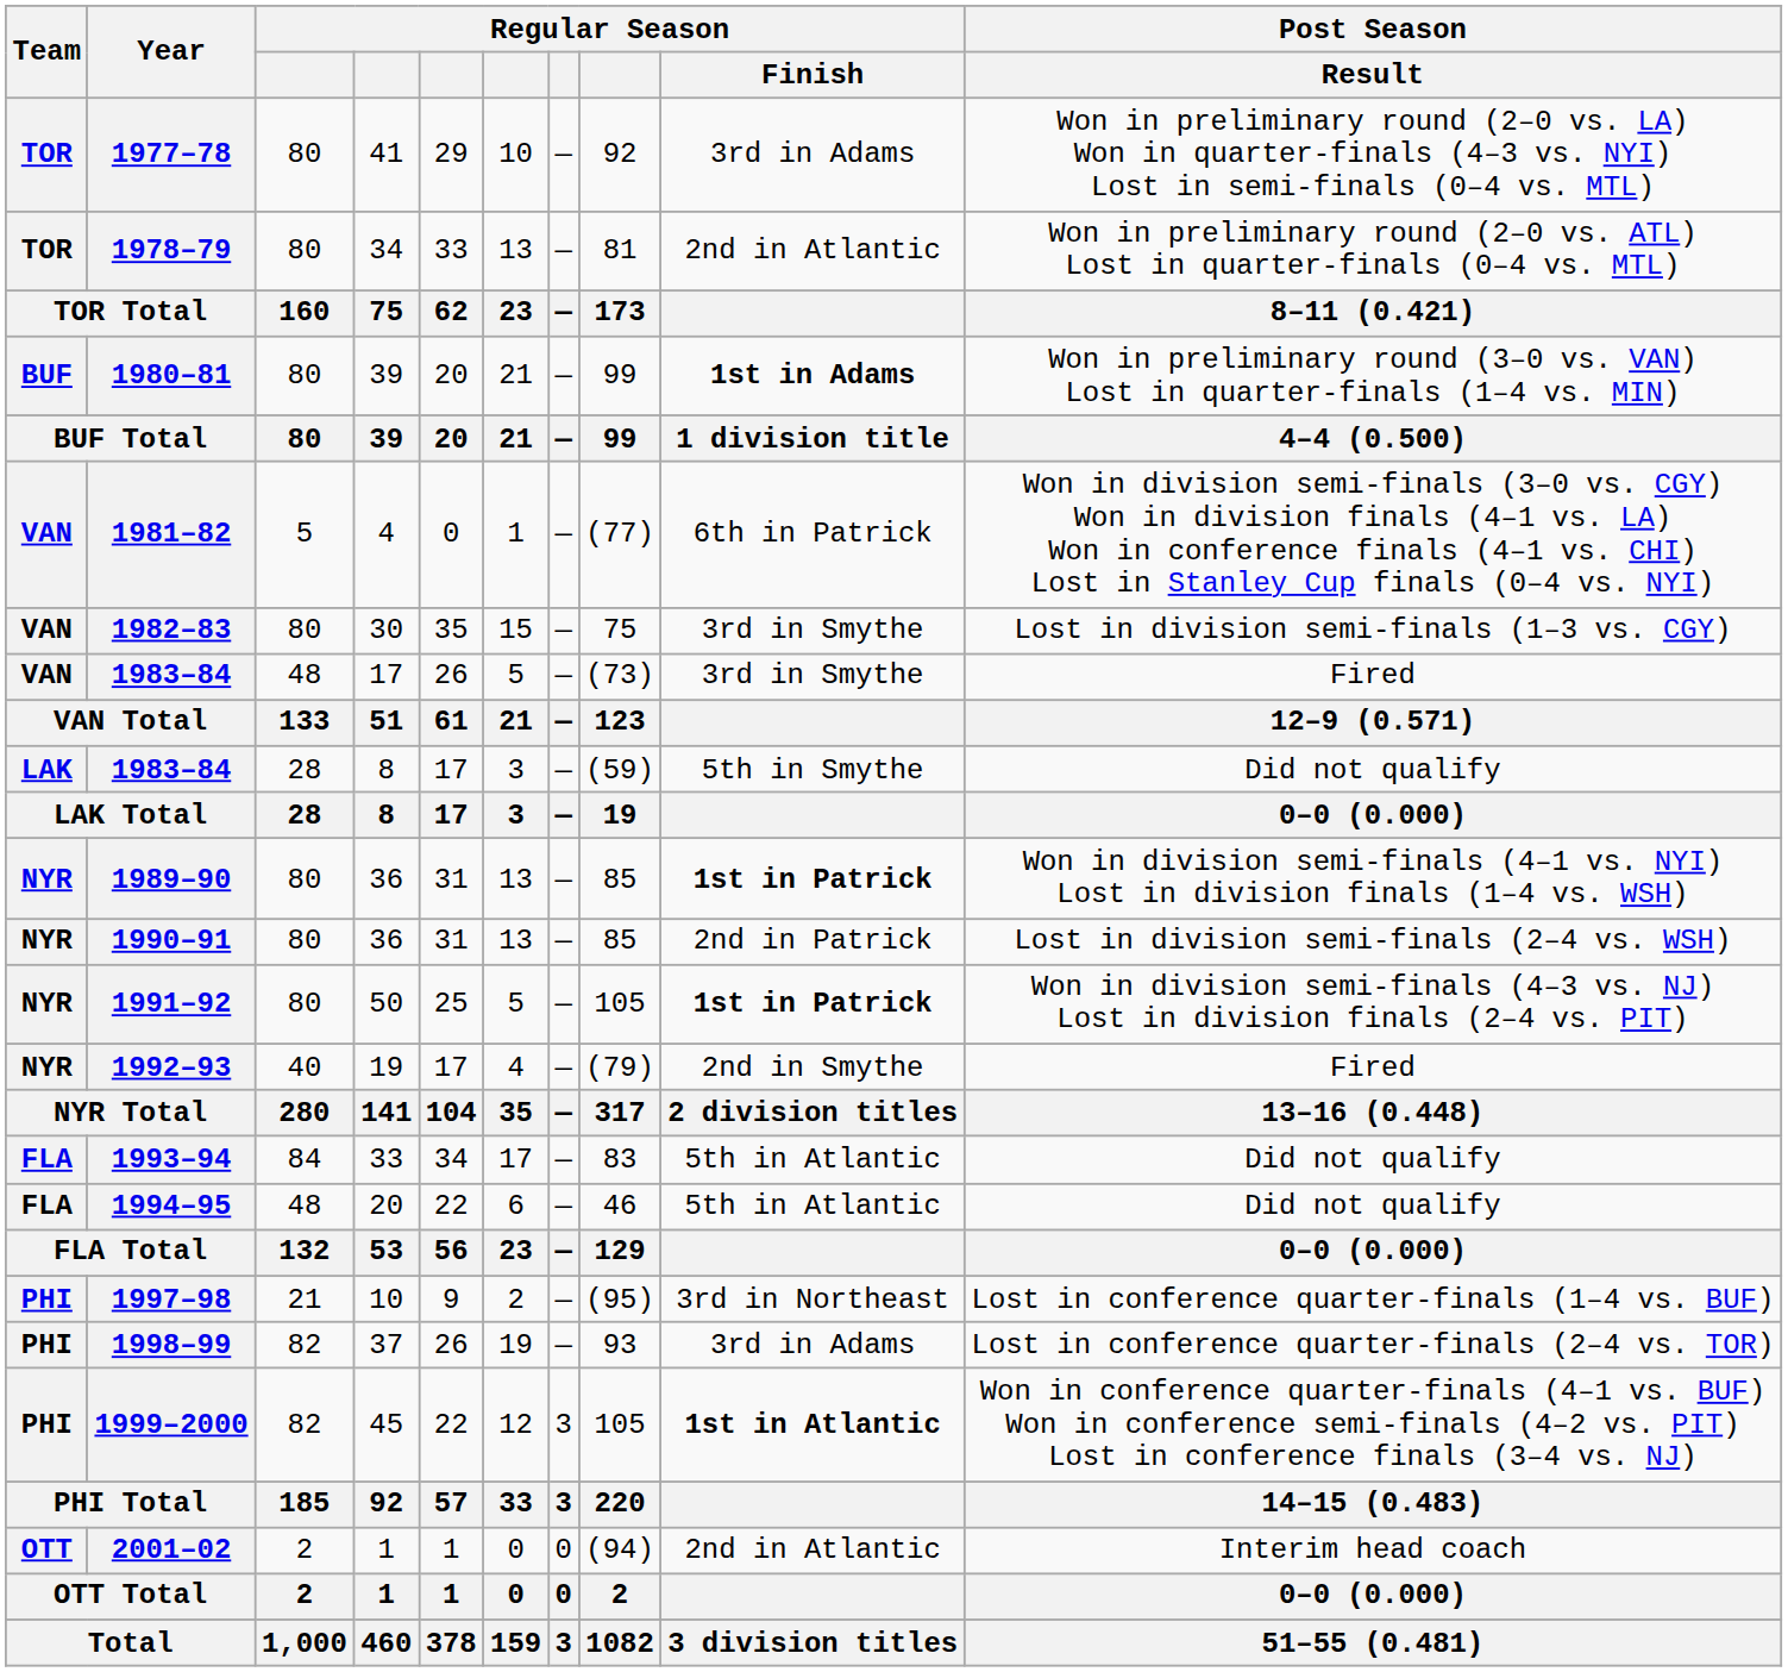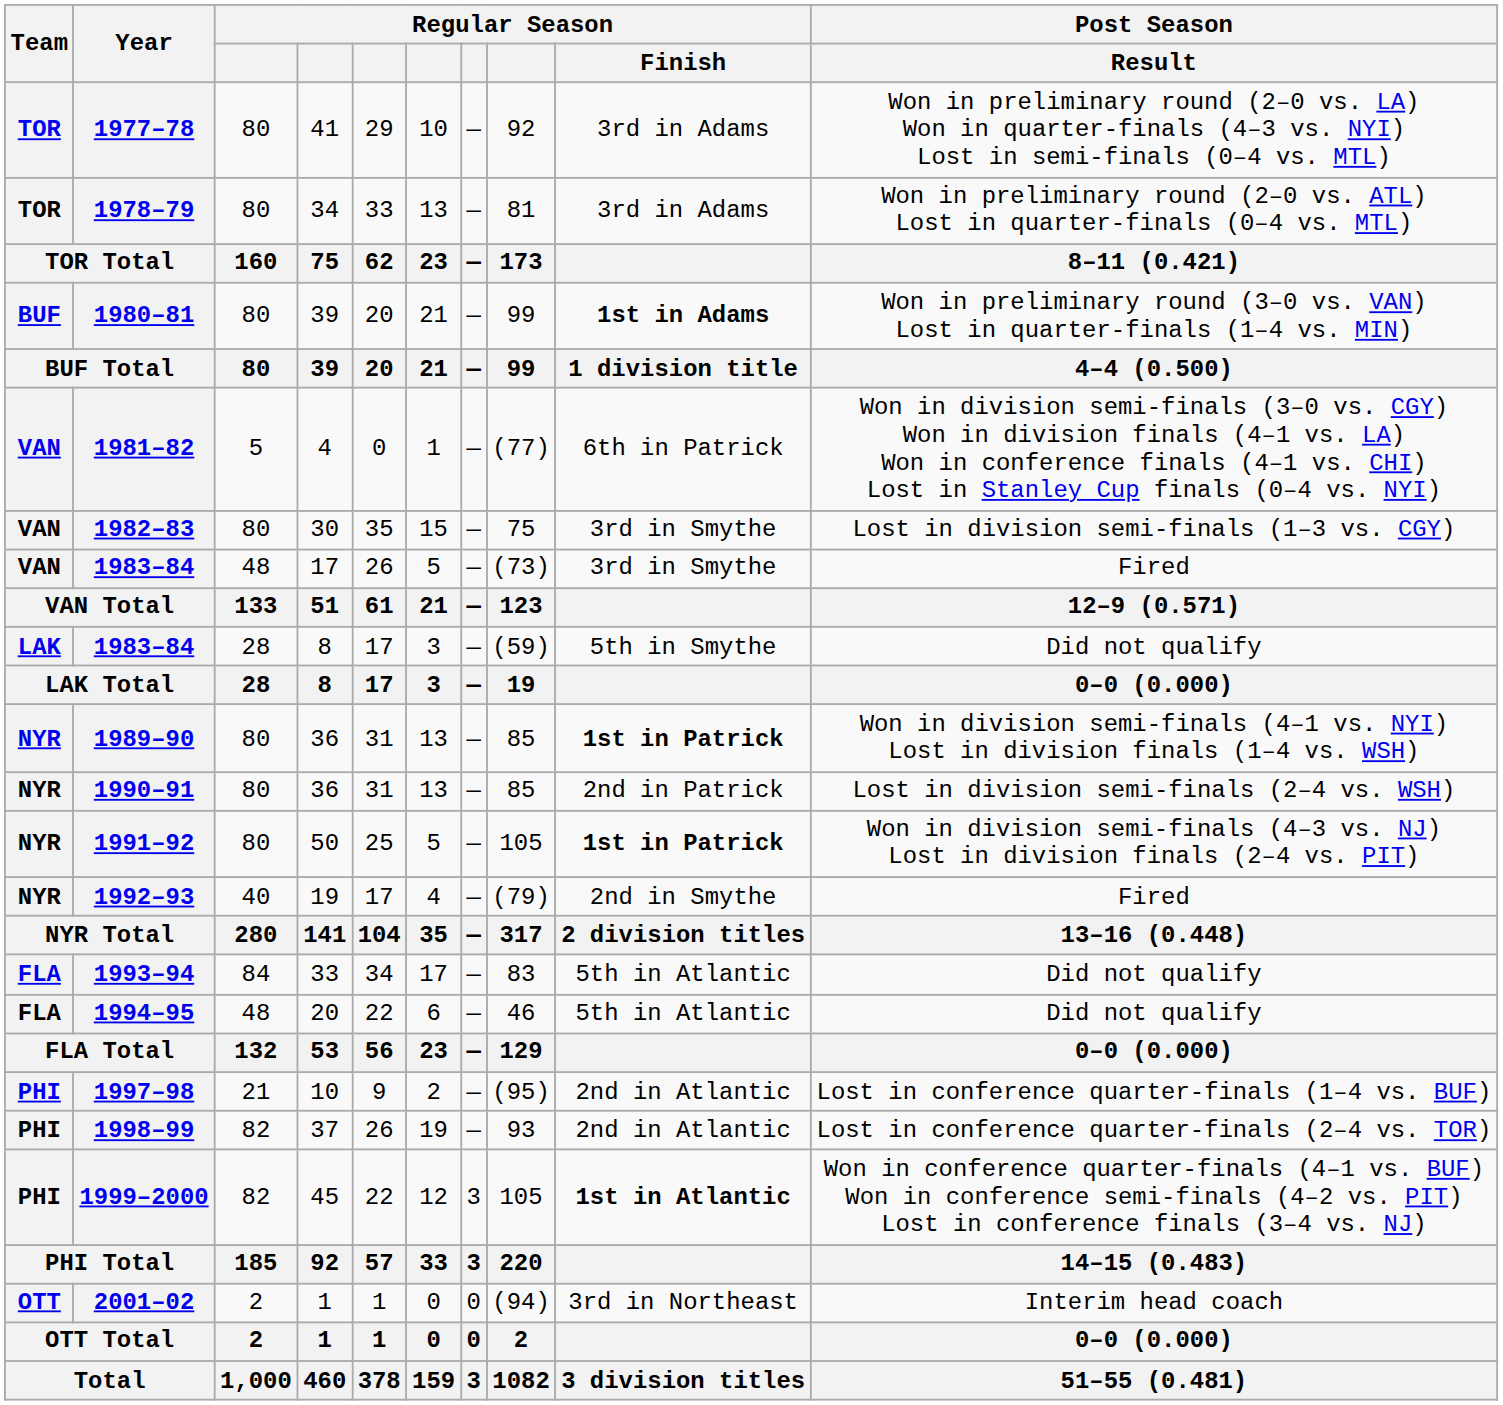1978–79 | Regular Season / Finish: 2nd in Atlantic -> 3rd in Adams
1997–98 | Regular Season / Finish: 3rd in Northeast -> 2nd in Atlantic
1998–99 | Regular Season / Finish: 3rd in Adams -> 2nd in Atlantic
2001–02 | Regular Season / Finish: 2nd in Atlantic -> 3rd in Northeast
